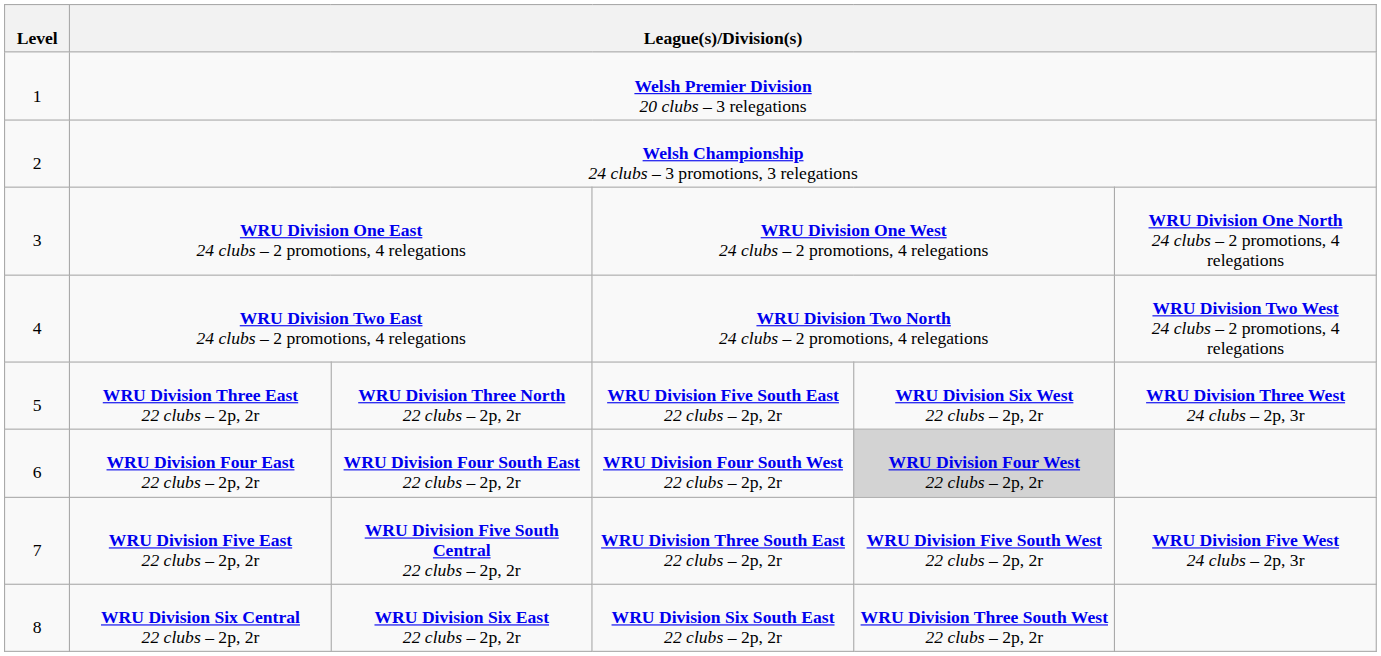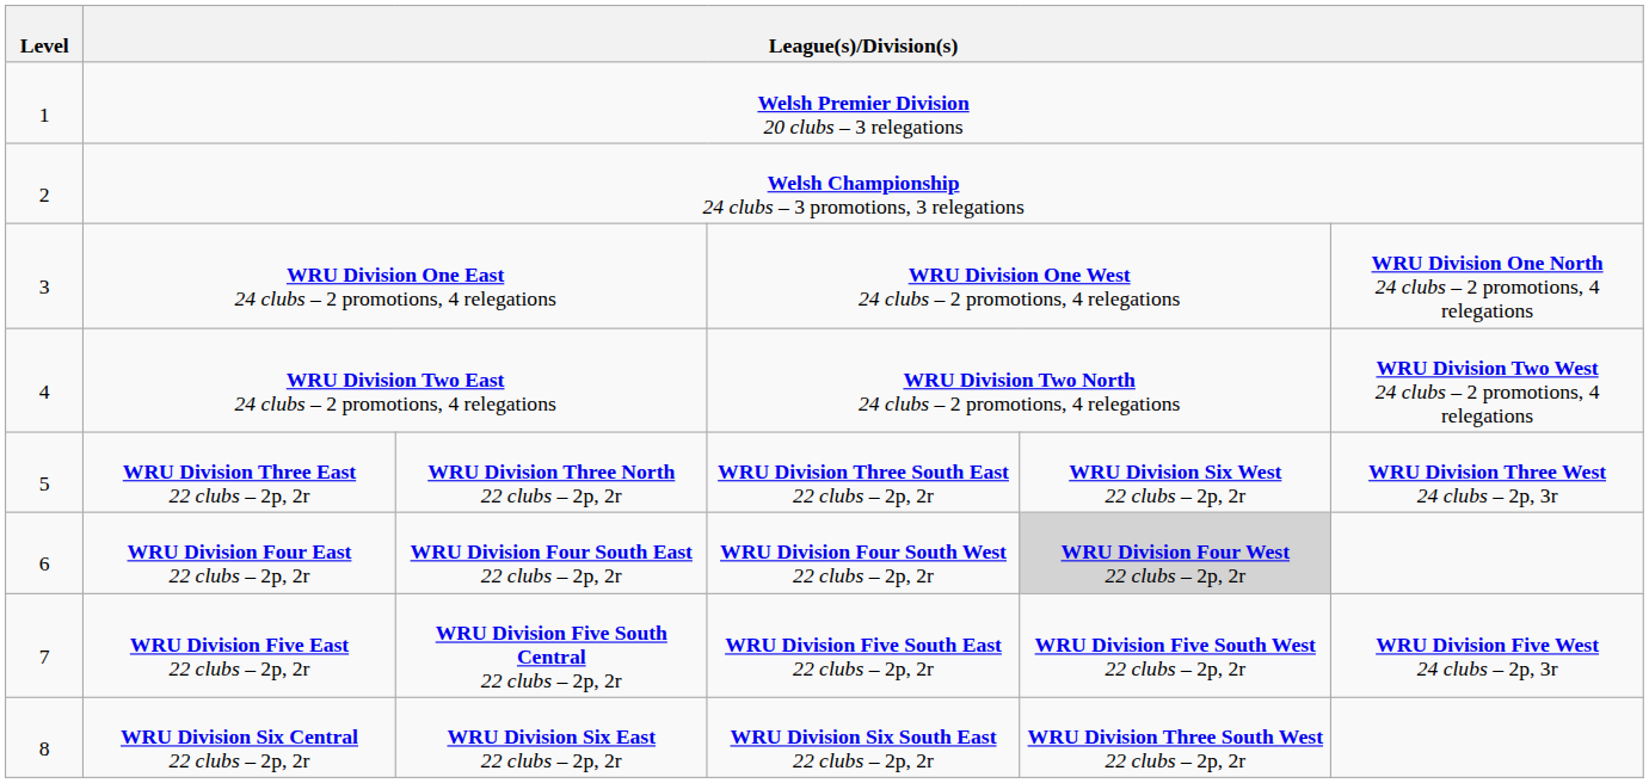WRU Division Three East 22 clubs – 2p, 2r | column 4: WRU Division Five South East 22 clubs – 2p, 2r -> WRU Division Three South East 22 clubs – 2p, 2r
WRU Division Five East 22 clubs – 2p, 2r | column 4: WRU Division Three South East 22 clubs – 2p, 2r -> WRU Division Five South East 22 clubs – 2p, 2r
